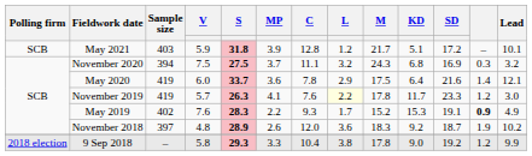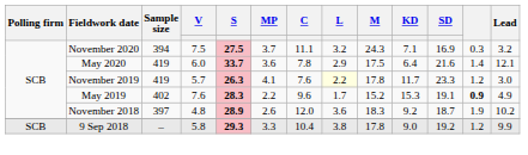- row: SCB | May 2021 | 403 | 5.9 | 31.8 | 3.9 | 12.8 | 1.2 | 21.7 | 5.1 | 17.2 | – | 10.1
November 2020 | KD: 6.8 -> 7.1
May 2019 | C: 9.3 -> 9.6
9 Sep 2018 | Polling firm: 2018 election -> SCB
